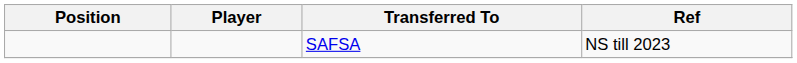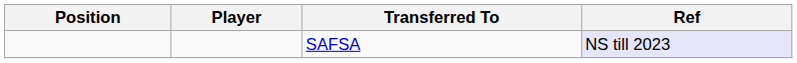SAFSA | Ref: no background -> lavender background
